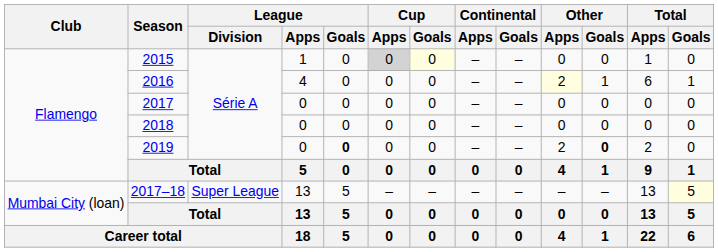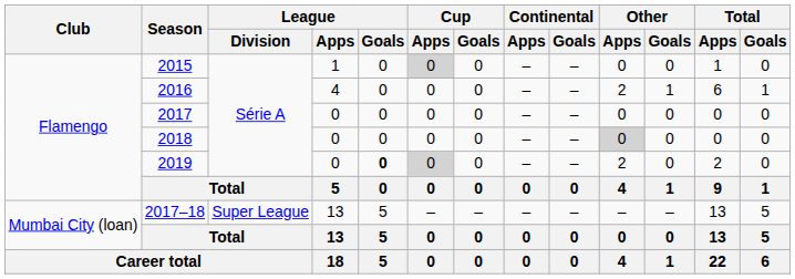2015 | Cup / Goals: lightyellow background -> no background
2016 | Other / Apps: lightyellow background -> no background
2018 | Other / Apps: no background -> lightgrey background
2019 | Cup / Apps: no background -> lightgrey background
2019 | Other / Goals: bold -> normal
2017–18 | Total / Goals: lightyellow background -> no background
